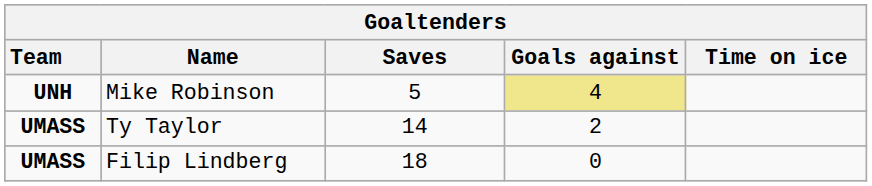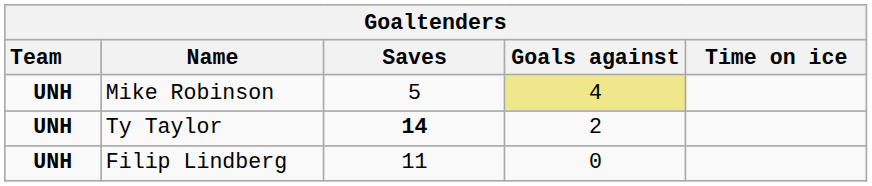Ty Taylor | Team: UMASS -> UNH
Ty Taylor | Saves: normal -> bold
Filip Lindberg | Team: UMASS -> UNH
Filip Lindberg | Saves: 18 -> 11
